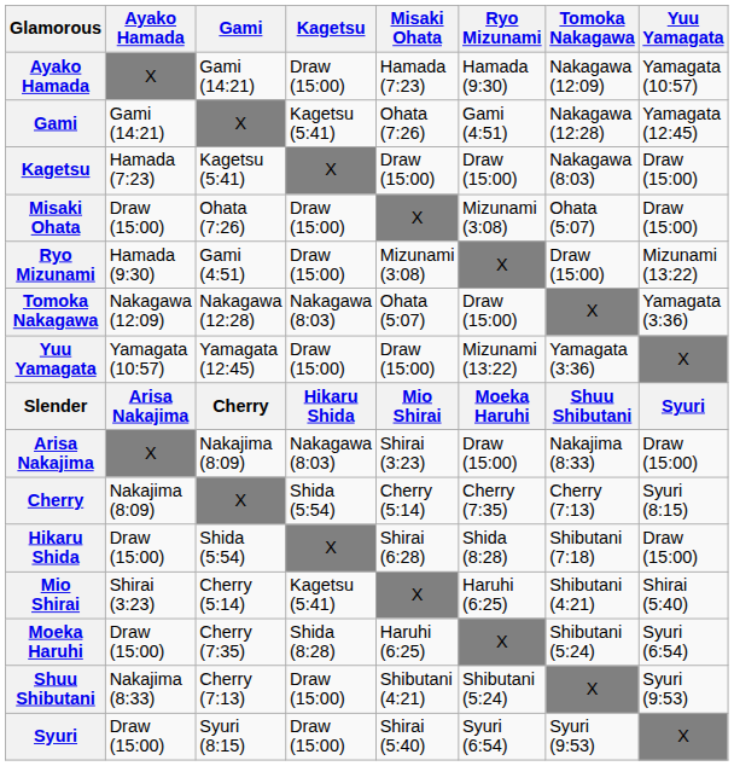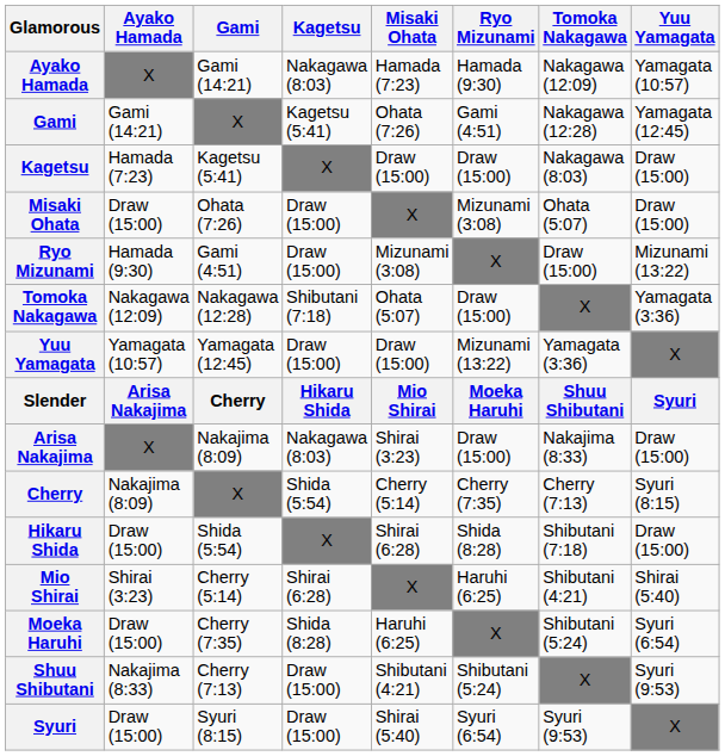row 2 | Kagetsu: Draw (15:00) -> Nakagawa (8:03)
row 7 | Kagetsu: Nakagawa (8:03) -> Shibutani (7:18)
row 13 | Kagetsu: Kagetsu (5:41) -> Shirai (6:28)
